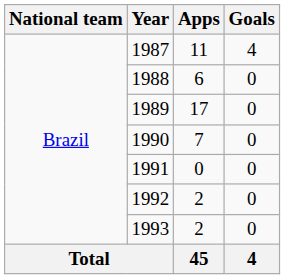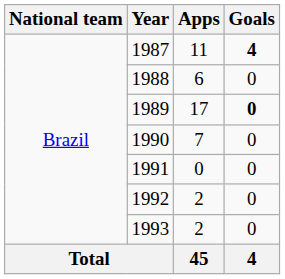1987 | Goals: normal -> bold
1989 | Goals: normal -> bold
